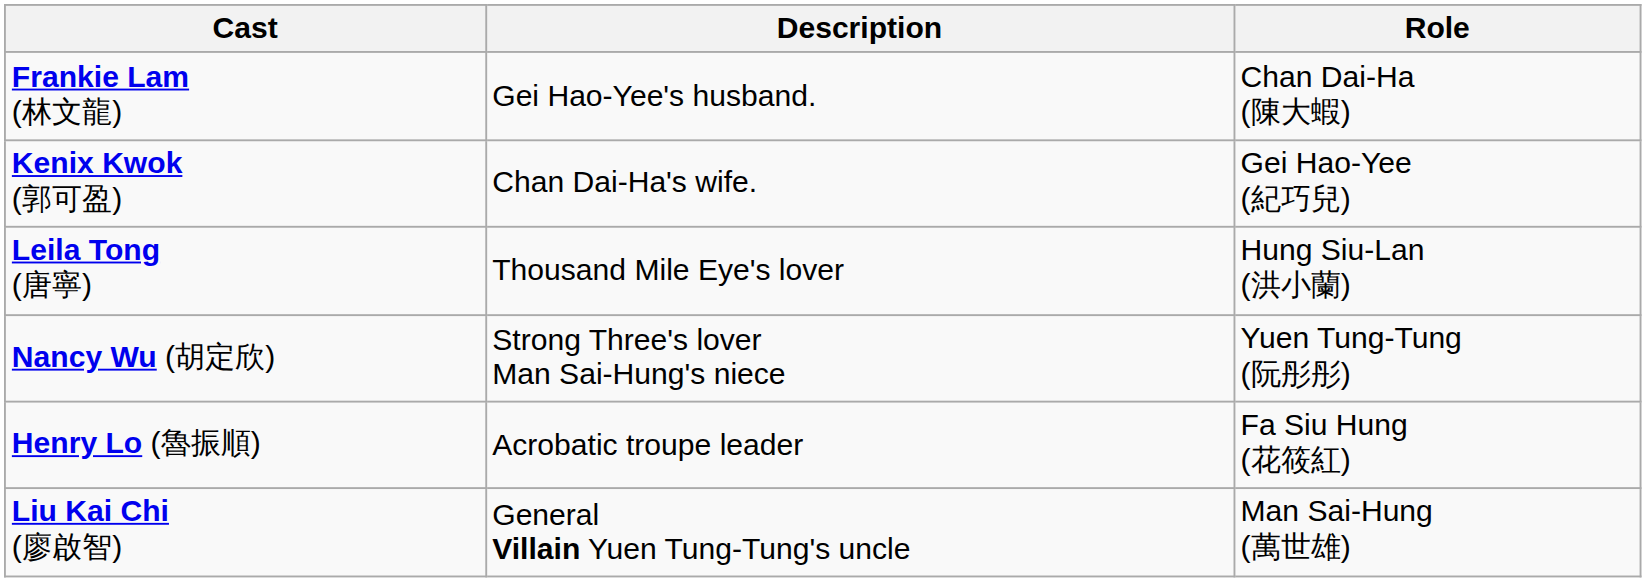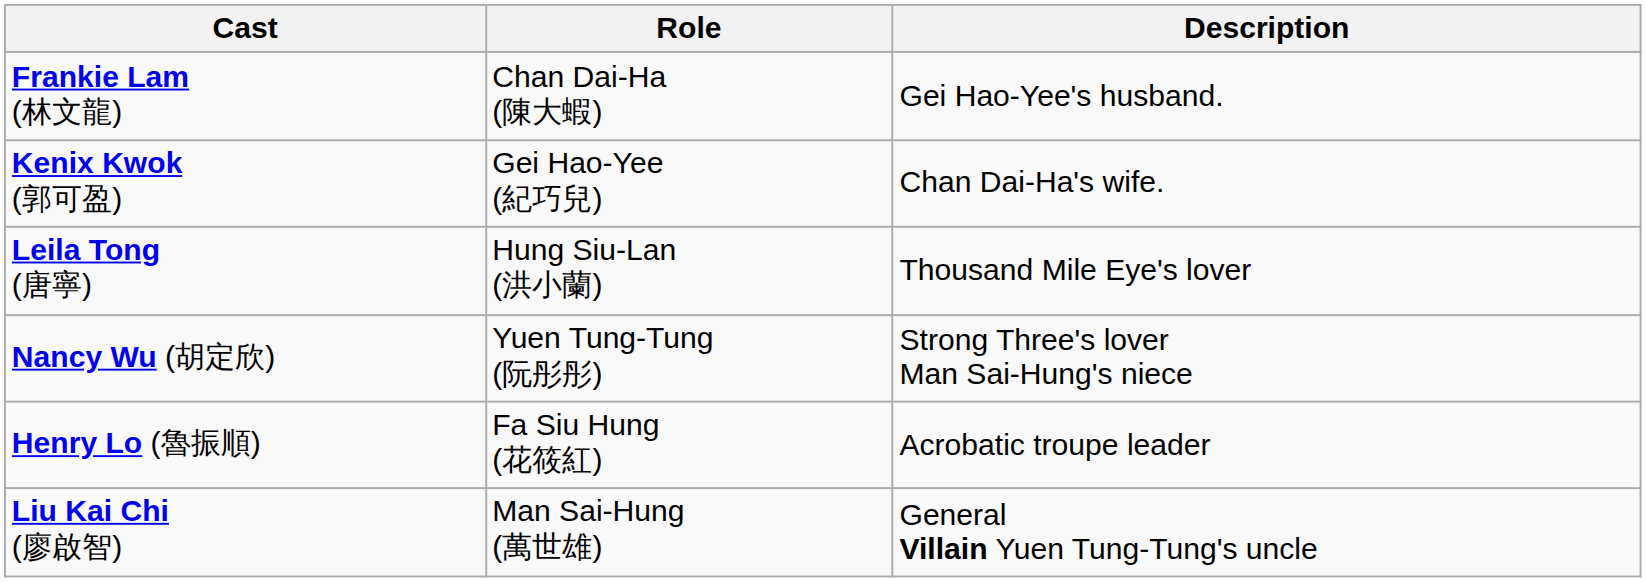columns swapped: Role <-> Description
